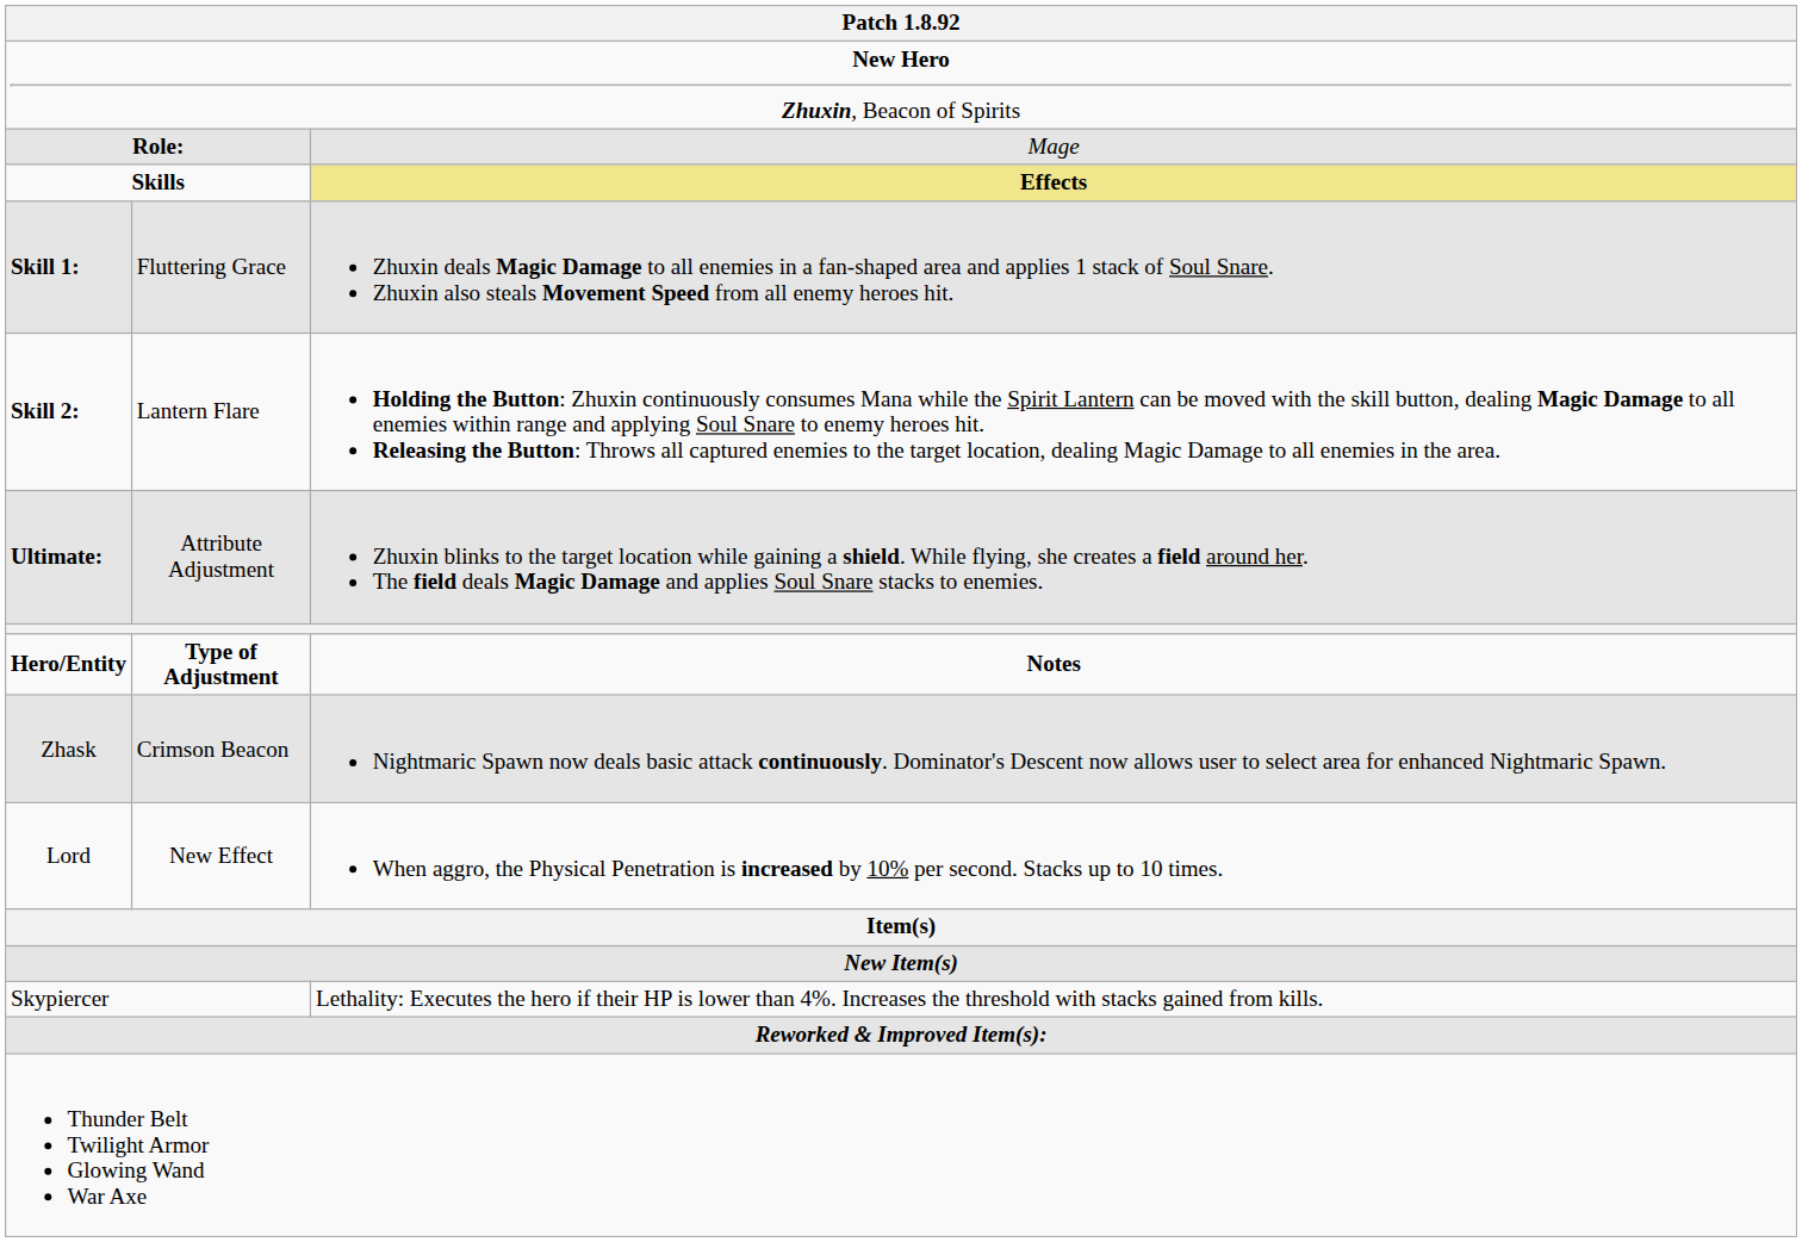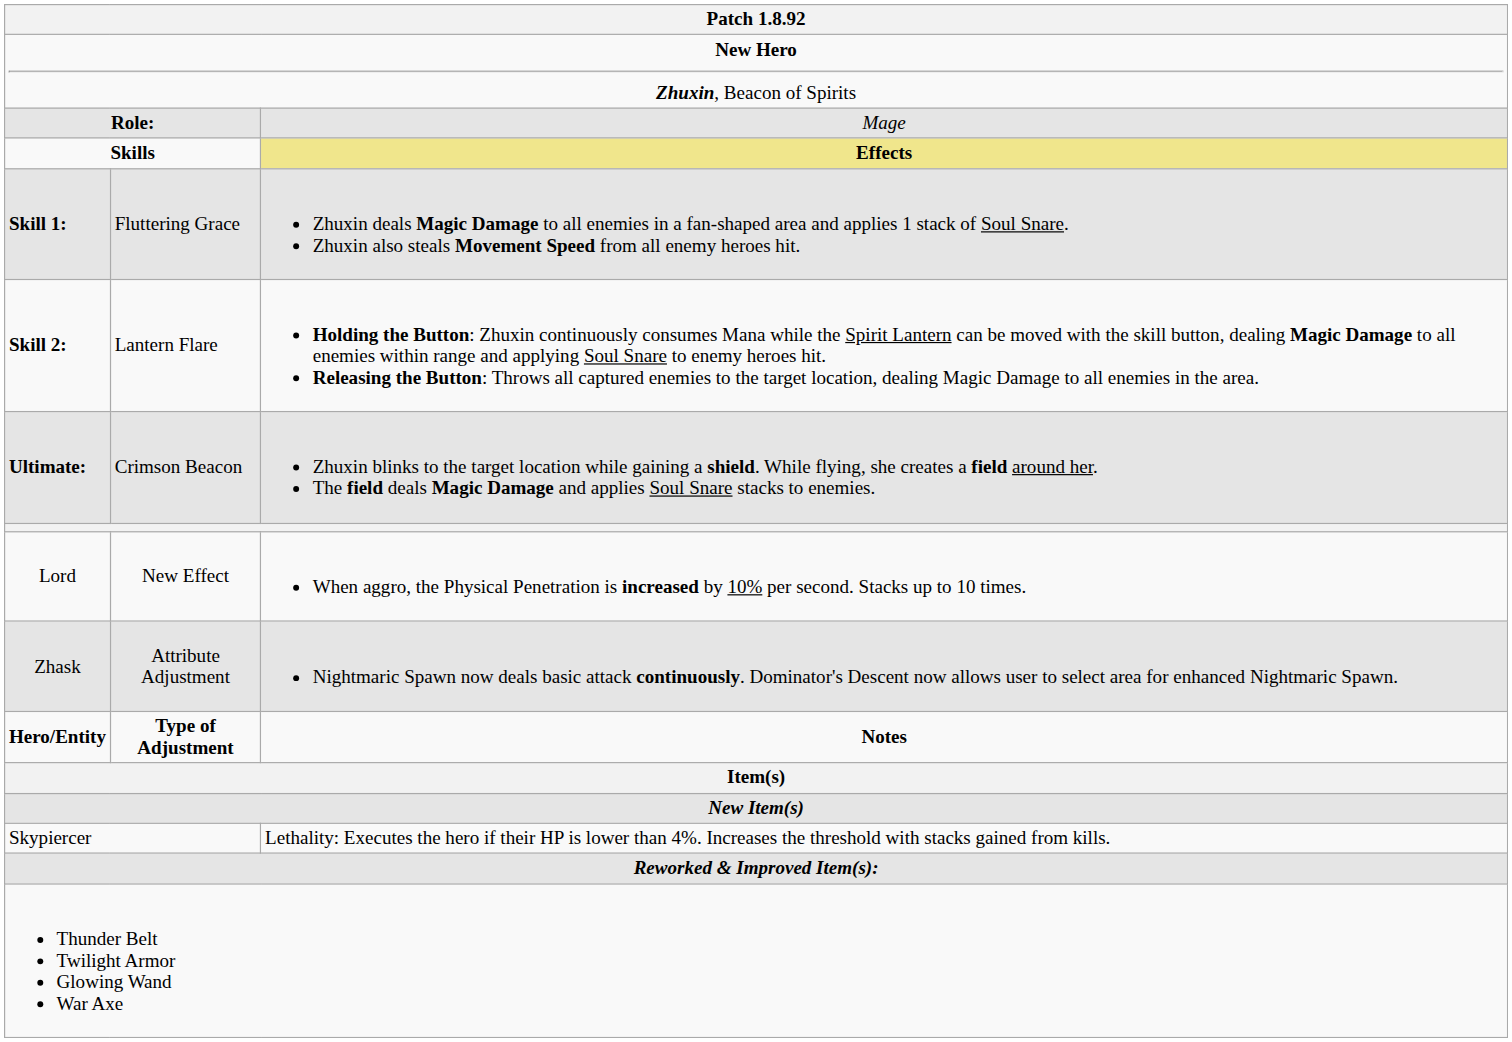Ultimate: | column 2: Attribute Adjustment -> Crimson Beacon
rows swapped: Hero/Entity <-> Lord
Zhask | column 2: Crimson Beacon -> Attribute Adjustment
